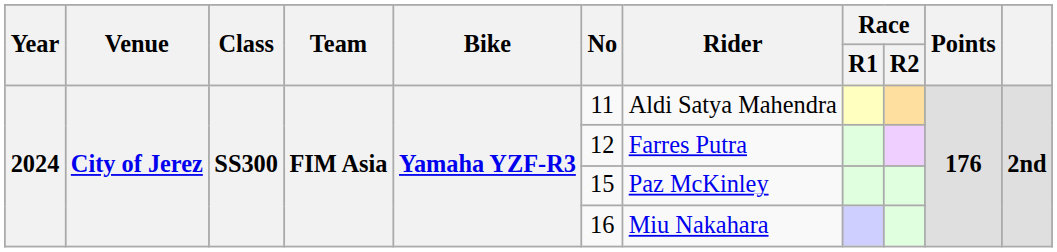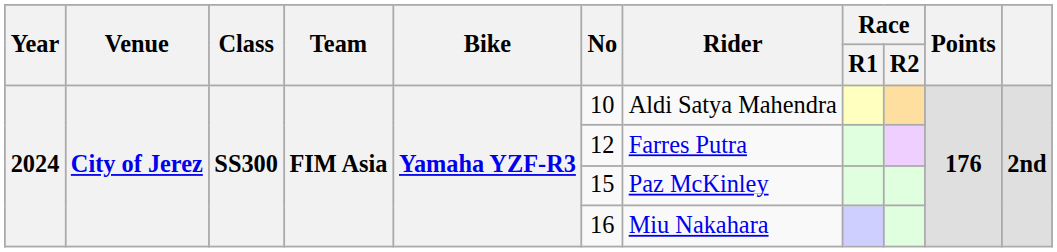row 3 | No: 11 -> 10
